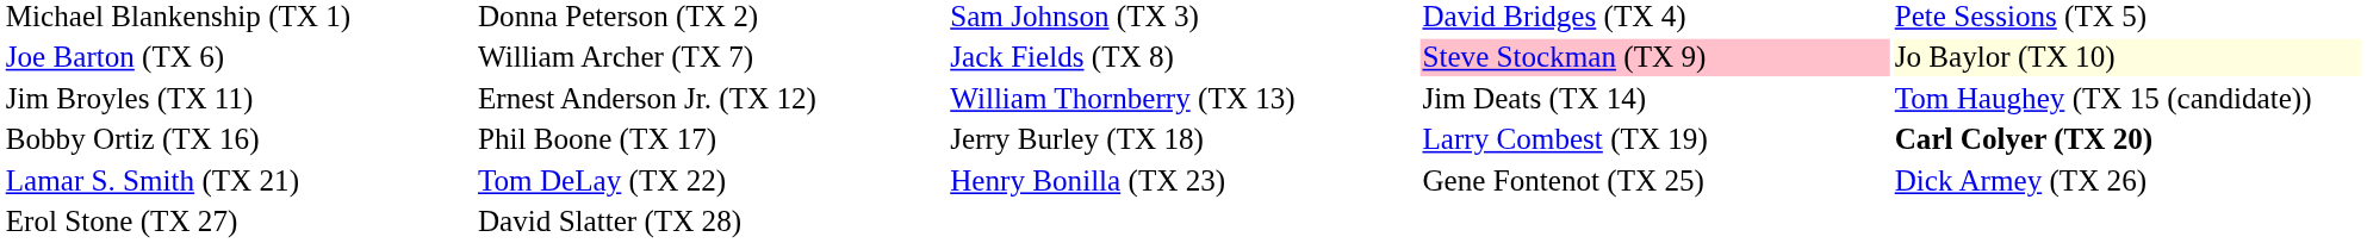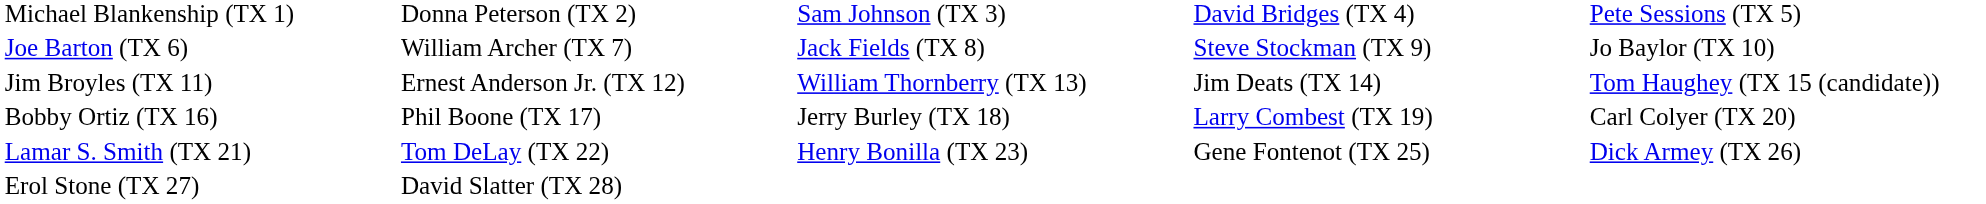Joe Barton (TX 6) | column 4: pink background -> no background
Joe Barton (TX 6) | column 5: lightyellow background -> no background
Bobby Ortiz (TX 16) | column 5: bold -> normal
